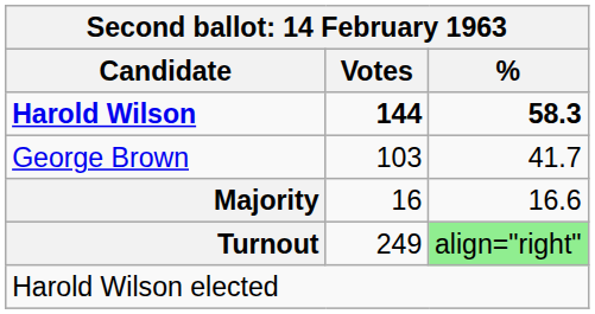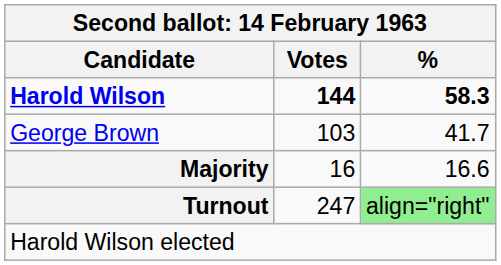Turnout | column 2: 249 -> 247
